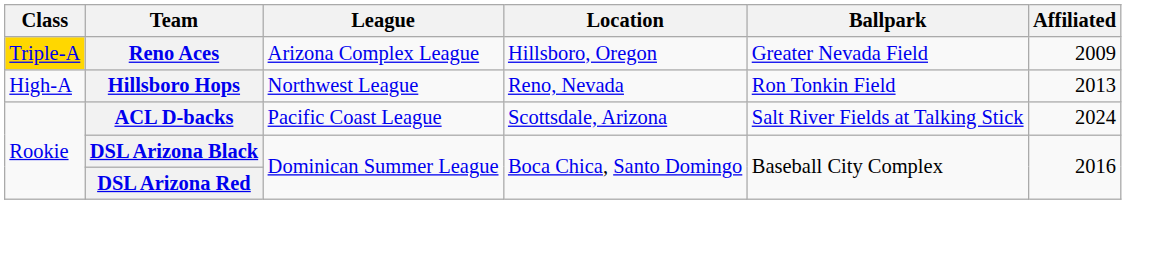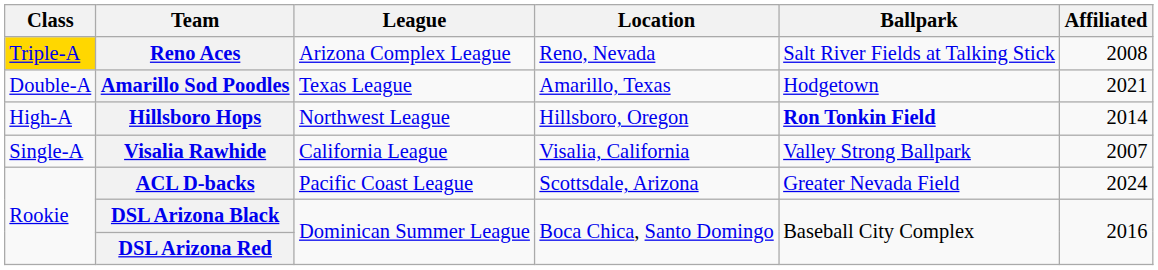Reno Aces | Location: Hillsboro, Oregon -> Reno, Nevada
Reno Aces | Ballpark: Greater Nevada Field -> Salt River Fields at Talking Stick
Reno Aces | Affiliated: 2009 -> 2008
+ row: Double-A | Amarillo Sod Poodles | Texas League | Amarillo, Texas | Hodgetown | 2021
Hillsboro Hops | Location: Reno, Nevada -> Hillsboro, Oregon
Hillsboro Hops | Ballpark: normal -> bold
Hillsboro Hops | Affiliated: 2013 -> 2014
+ row: Single-A | Visalia Rawhide | California League | Visalia, California | Valley Strong Ballpark | 2007
ACL D-backs | Ballpark: Salt River Fields at Talking Stick -> Greater Nevada Field
